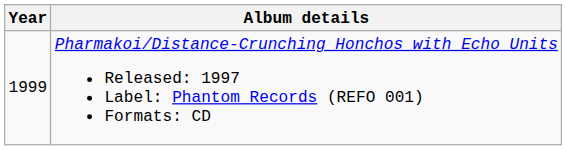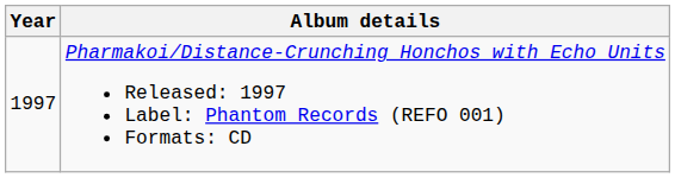row 2 | Year: 1999 -> 1997
